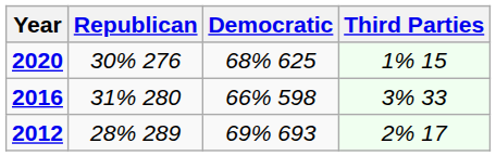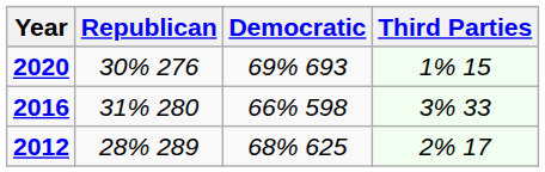2020 | Democratic: 68% 625 -> 69% 693
2012 | Democratic: 69% 693 -> 68% 625
